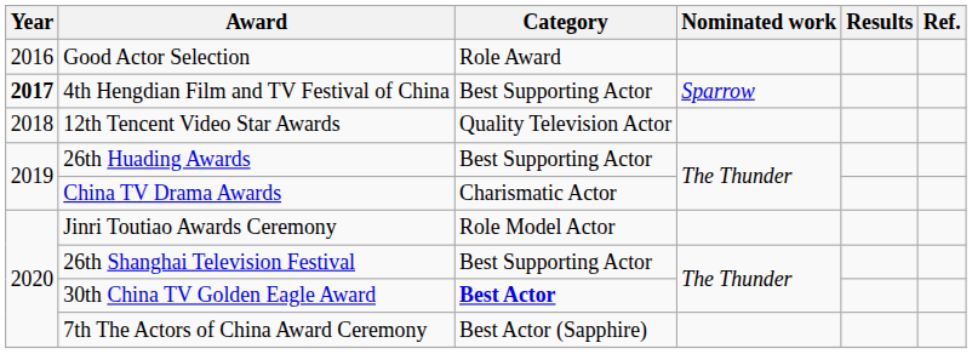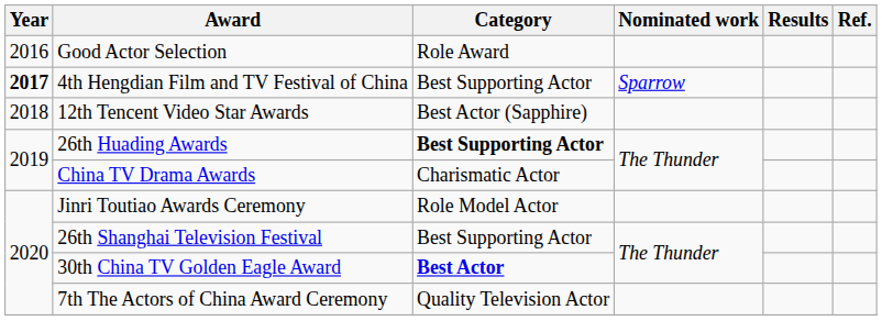12th Tencent Video Star Awards | Category: Quality Television Actor -> Best Actor (Sapphire)
26th Huading Awards | Category: normal -> bold
7th The Actors of China Award Ceremony | Category: Best Actor (Sapphire) -> Quality Television Actor
